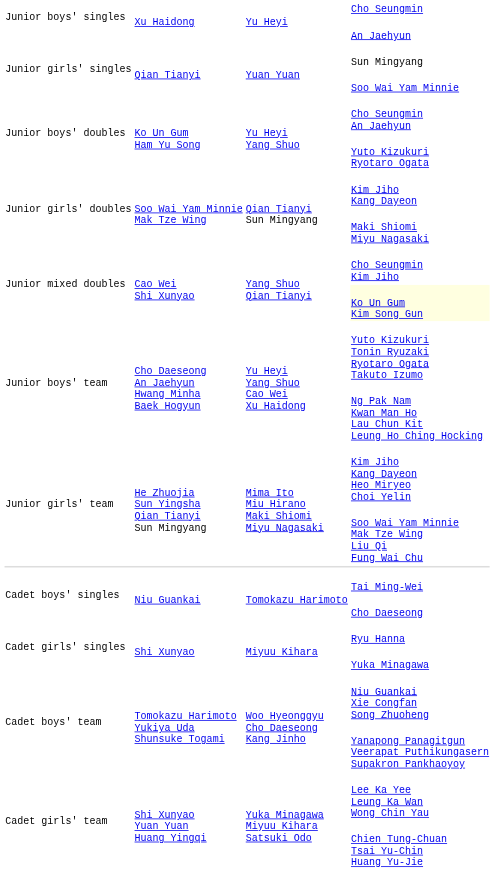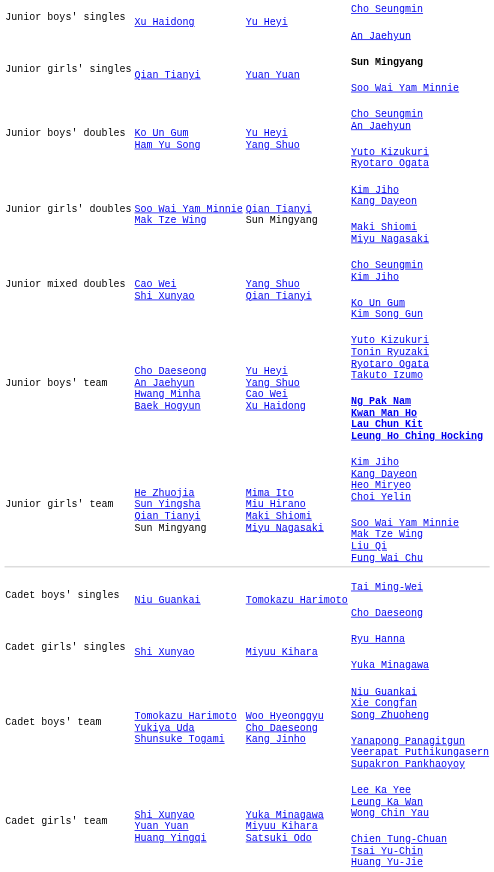Sun Mingyang | column 4: normal -> bold
Ko Un Gum Kim Song Gun | column 4: lightyellow background -> no background
Ng Pak Nam Kwan Man Ho Lau Chun Kit Leung Ho Ching Hocking | column 4: normal -> bold
